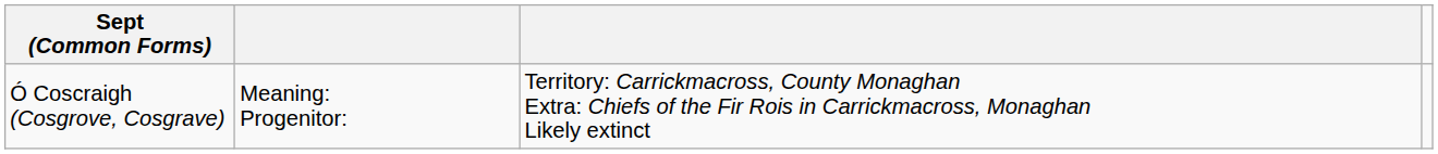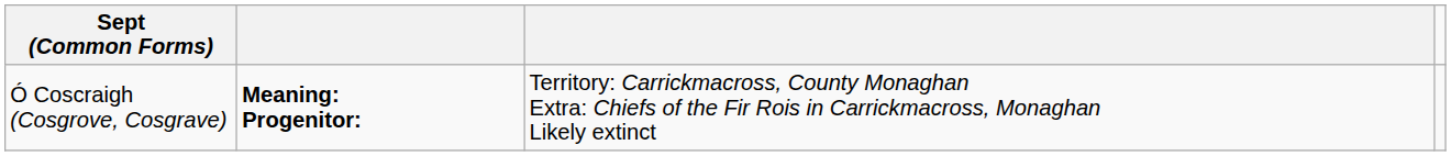Ó Coscraigh (Cosgrove, Cosgrave) | column 2: normal -> bold
